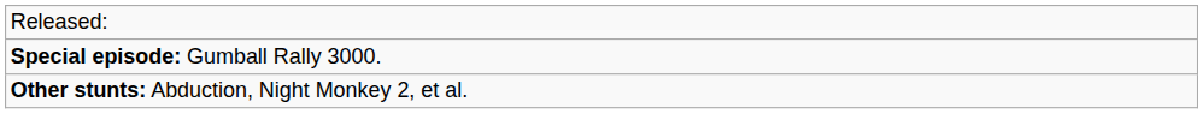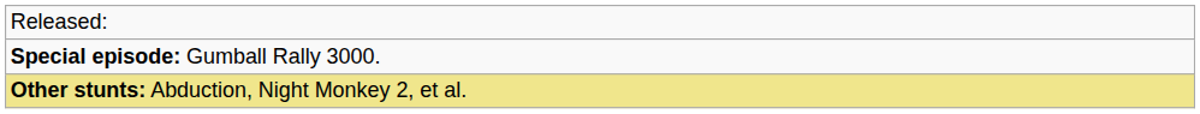row 3 | column 1: no background -> khaki background
